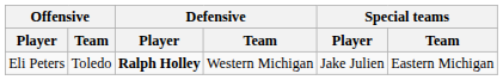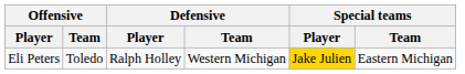Eli Peters | Defensive / Player: bold -> normal
Eli Peters | Special teams / Player: no background -> gold background
